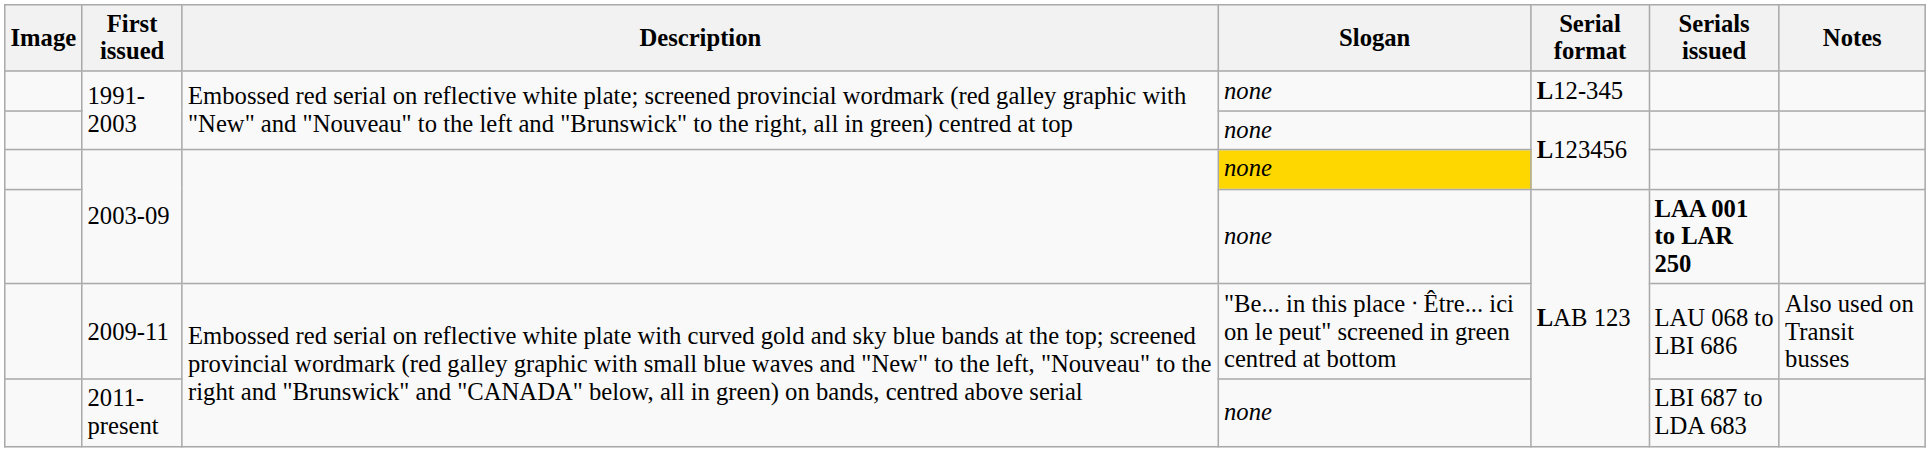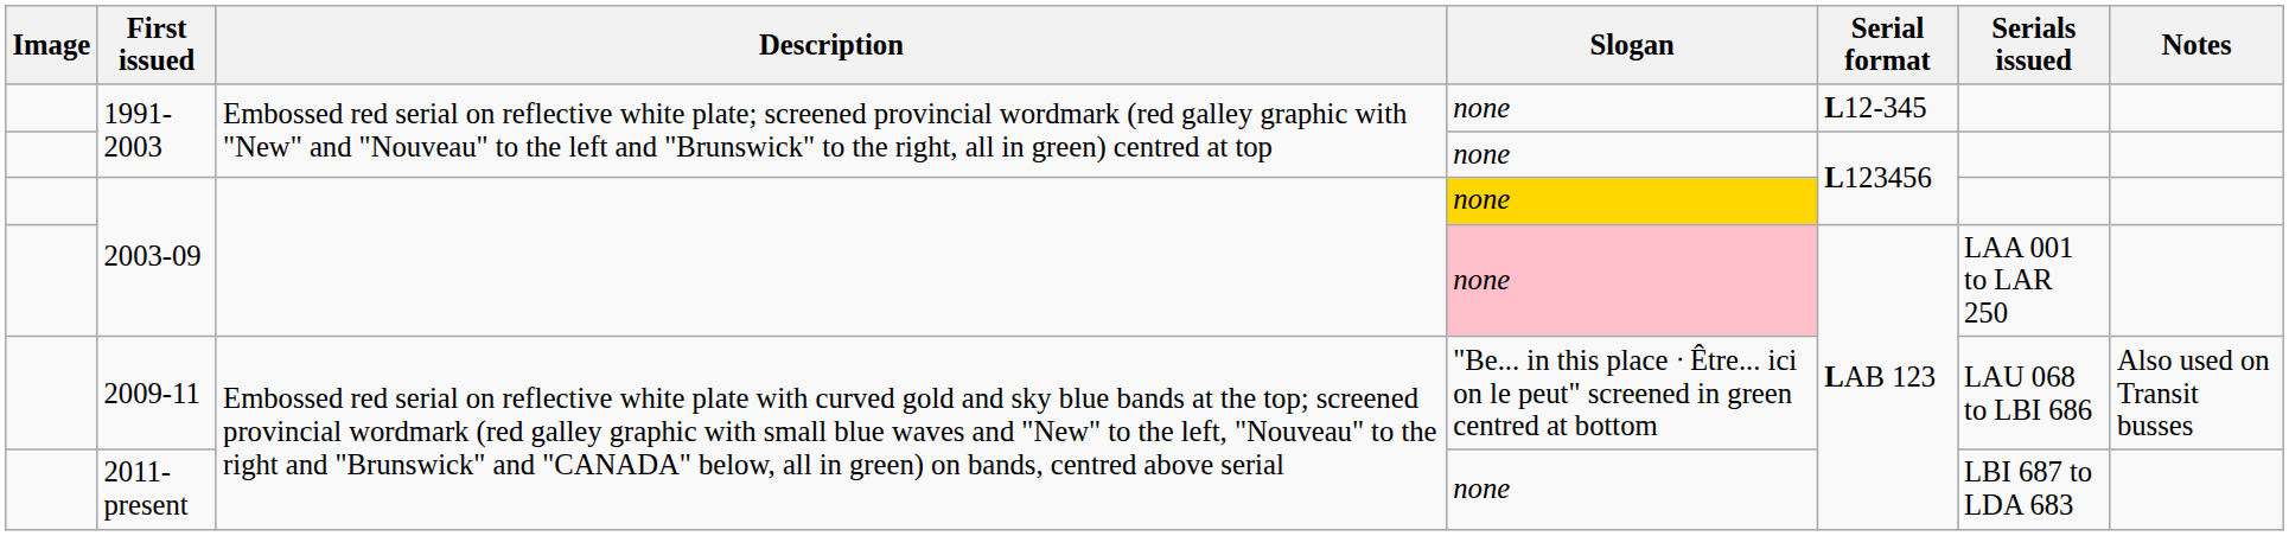row 5 | Slogan: no background -> pink background
row 5 | Serials issued: bold -> normal
